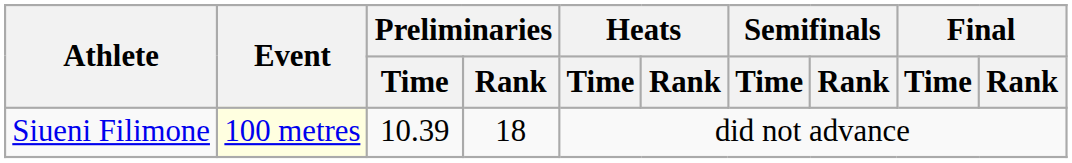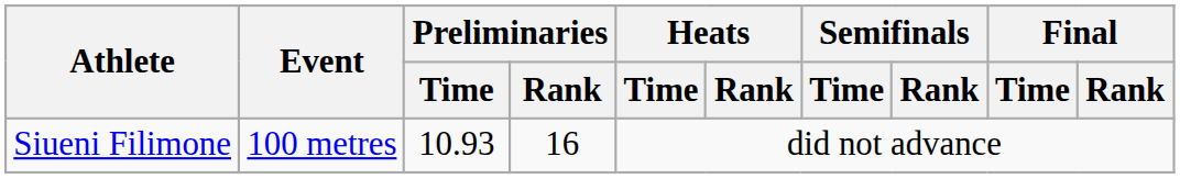Siueni Filimone | Event: lightyellow background -> no background
Siueni Filimone | Preliminaries / Time: 10.39 -> 10.93
Siueni Filimone | Preliminaries / Rank: 18 -> 16
